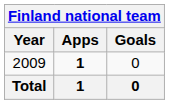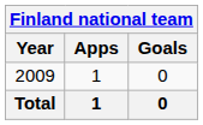2009 | Apps: bold -> normal
